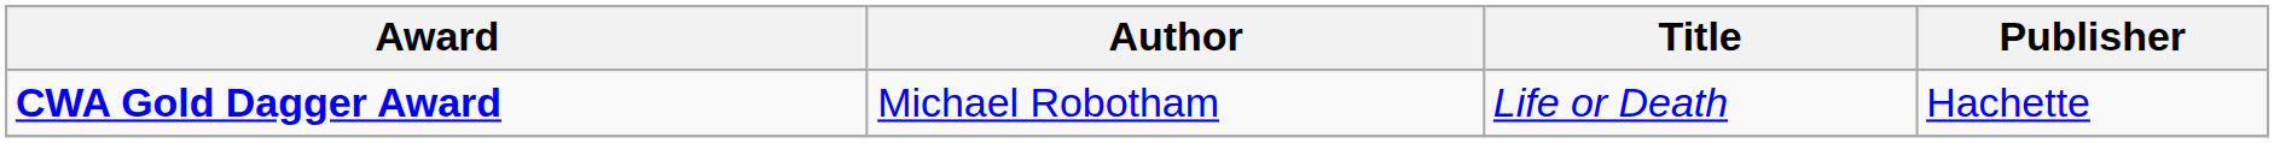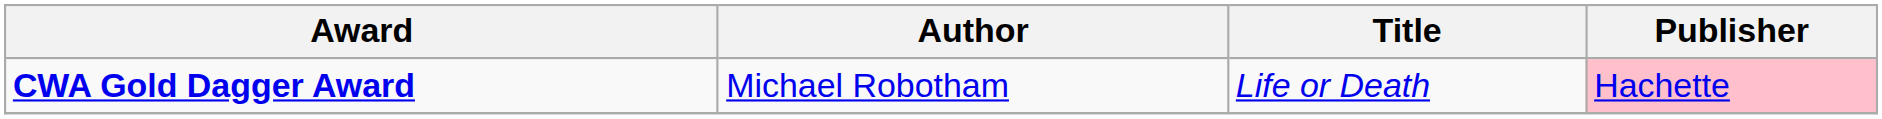CWA Gold Dagger Award | Publisher: no background -> pink background
